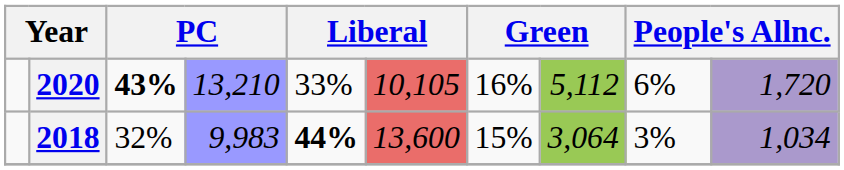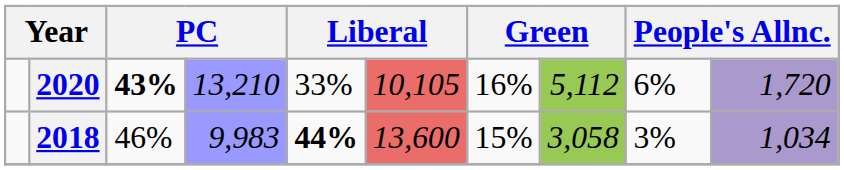2018 | column 3: 32% -> 46%
2018 | column 8: 3,064 -> 3,058
